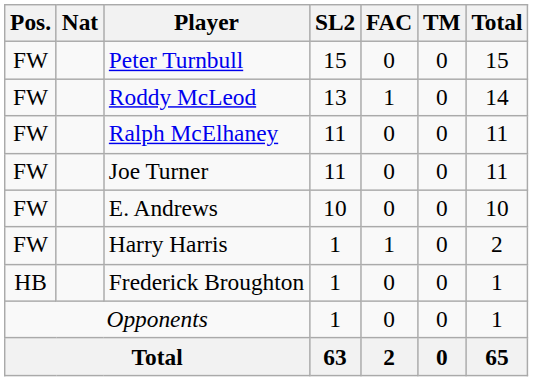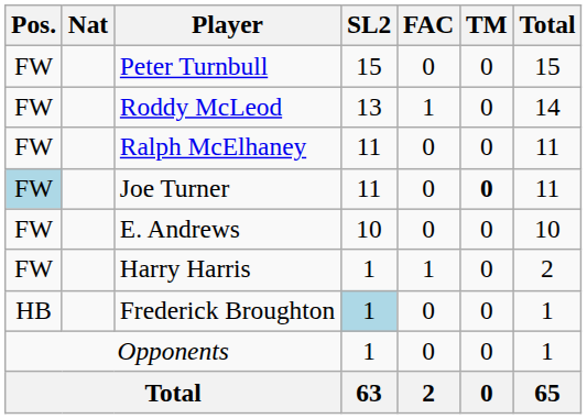Joe Turner | Pos.: no background -> lightblue background
Joe Turner | TM: normal -> bold
Frederick Broughton | SL2: no background -> lightblue background
